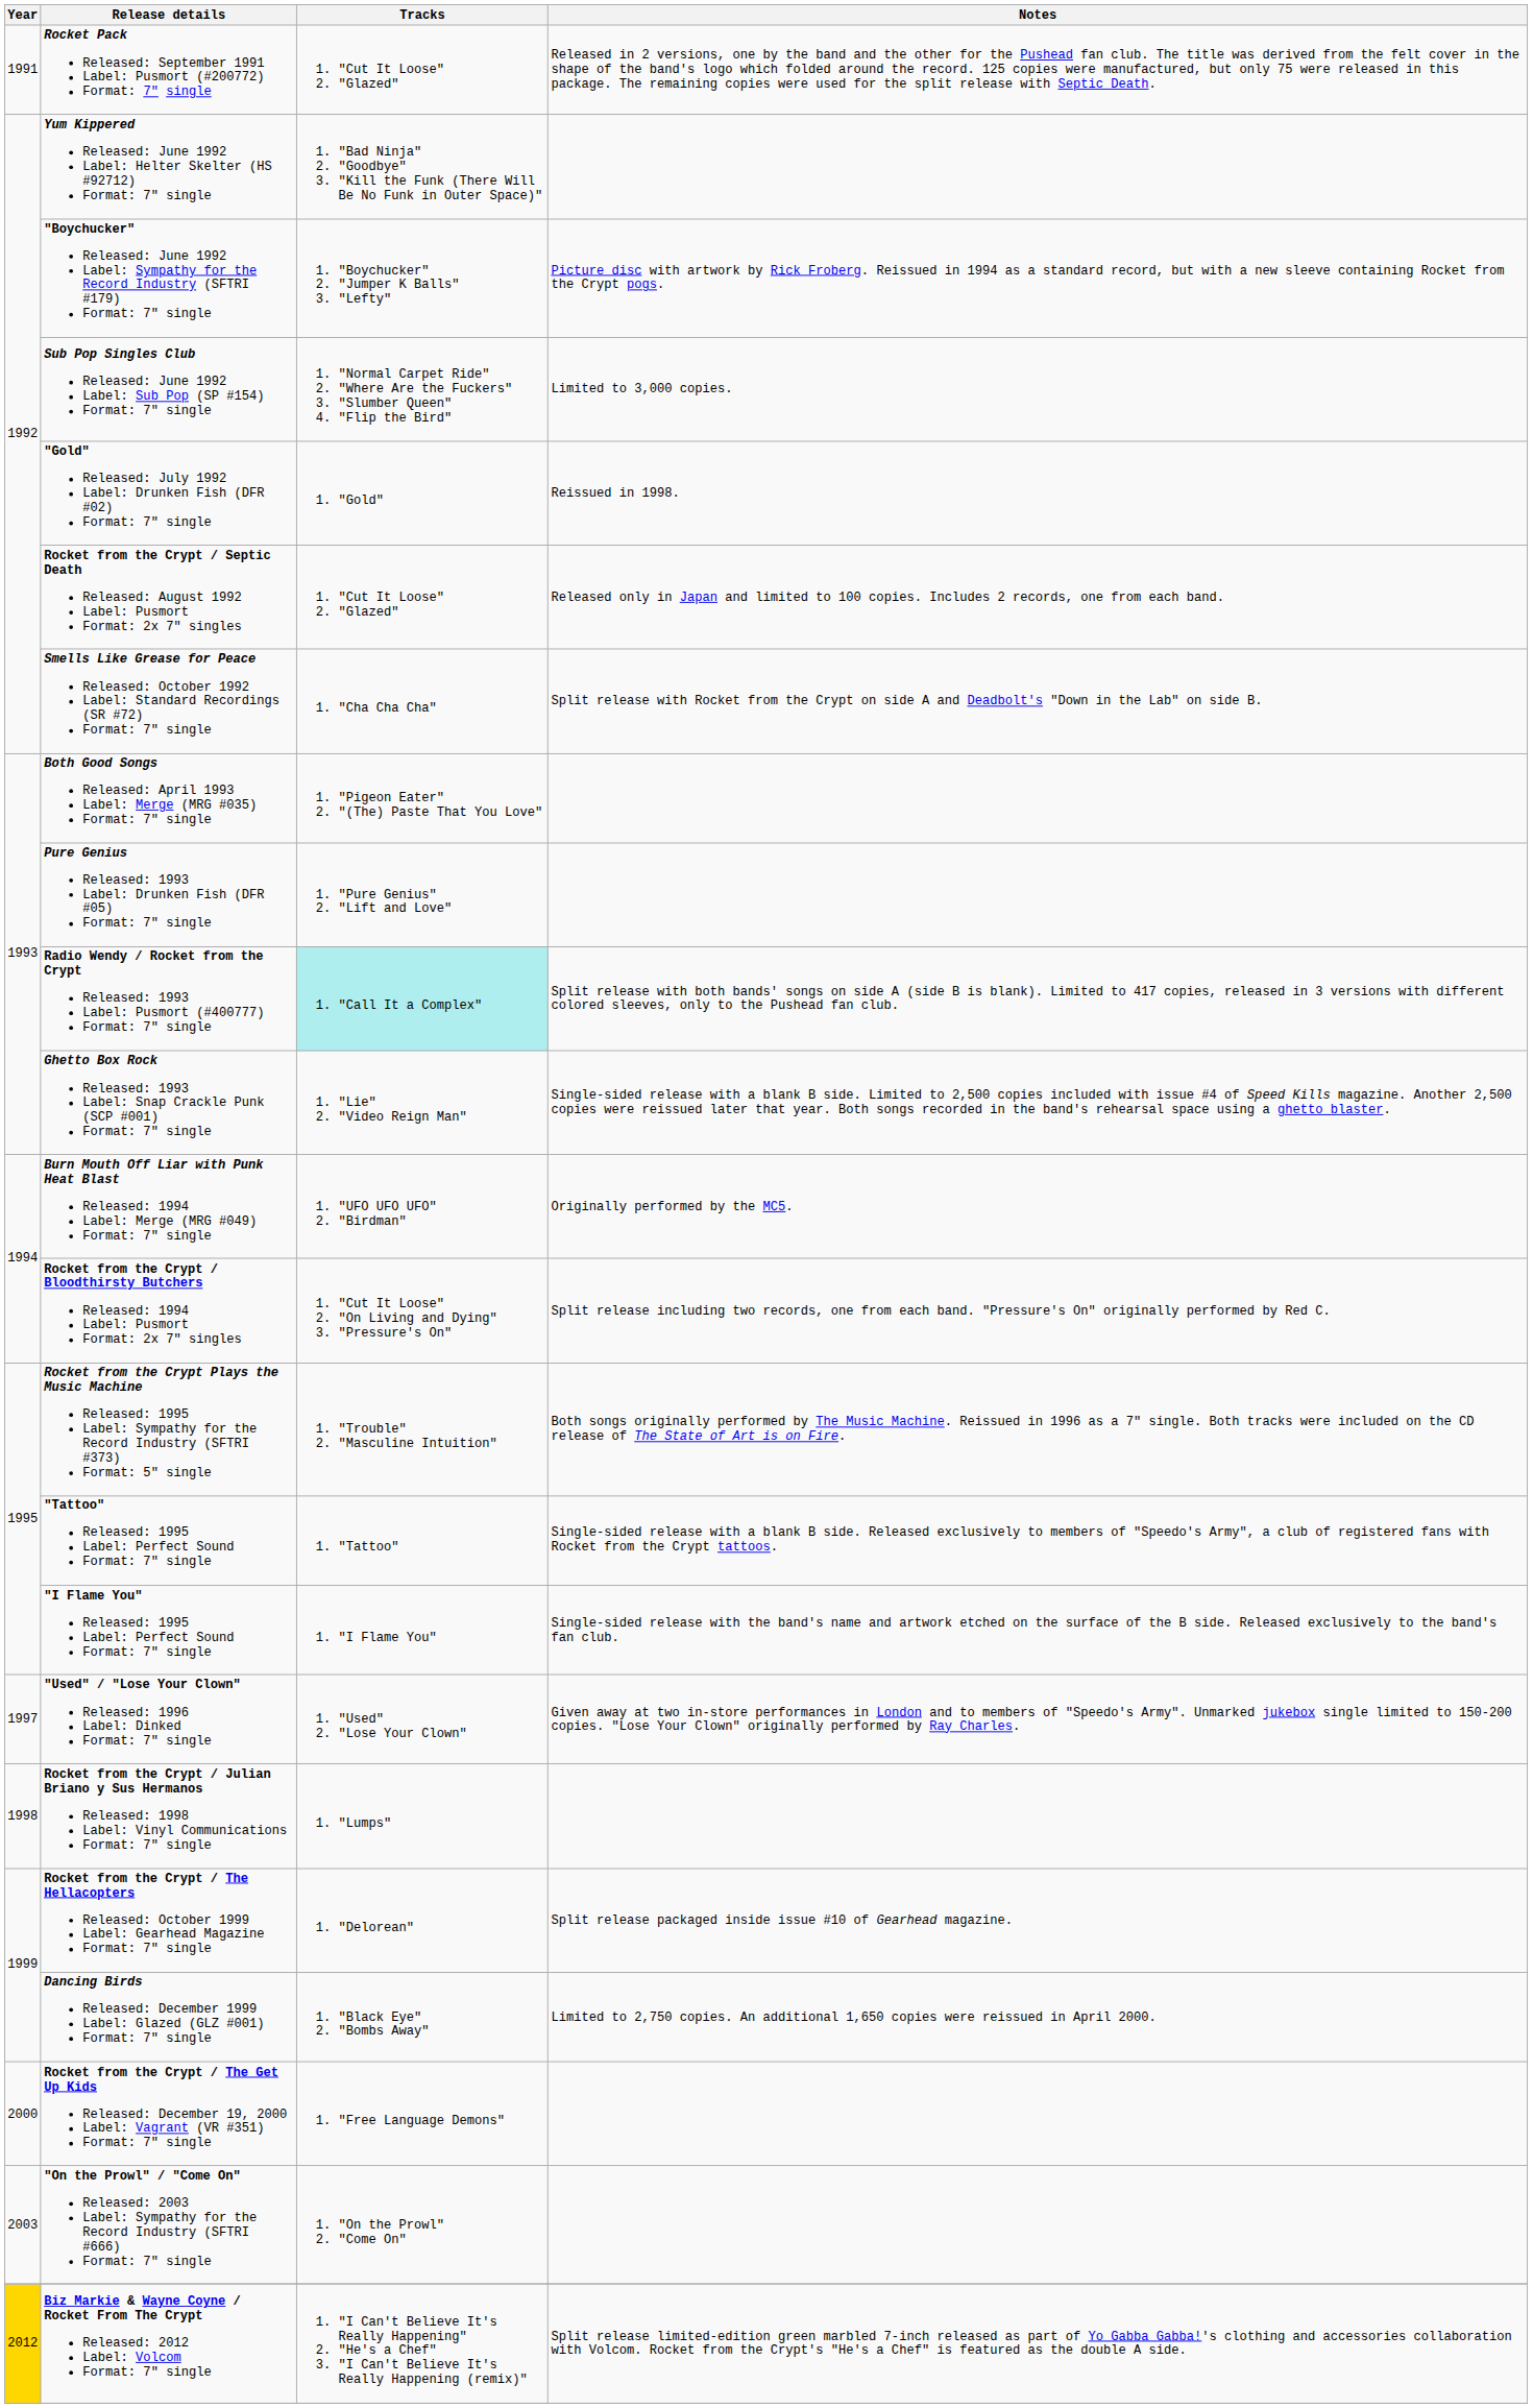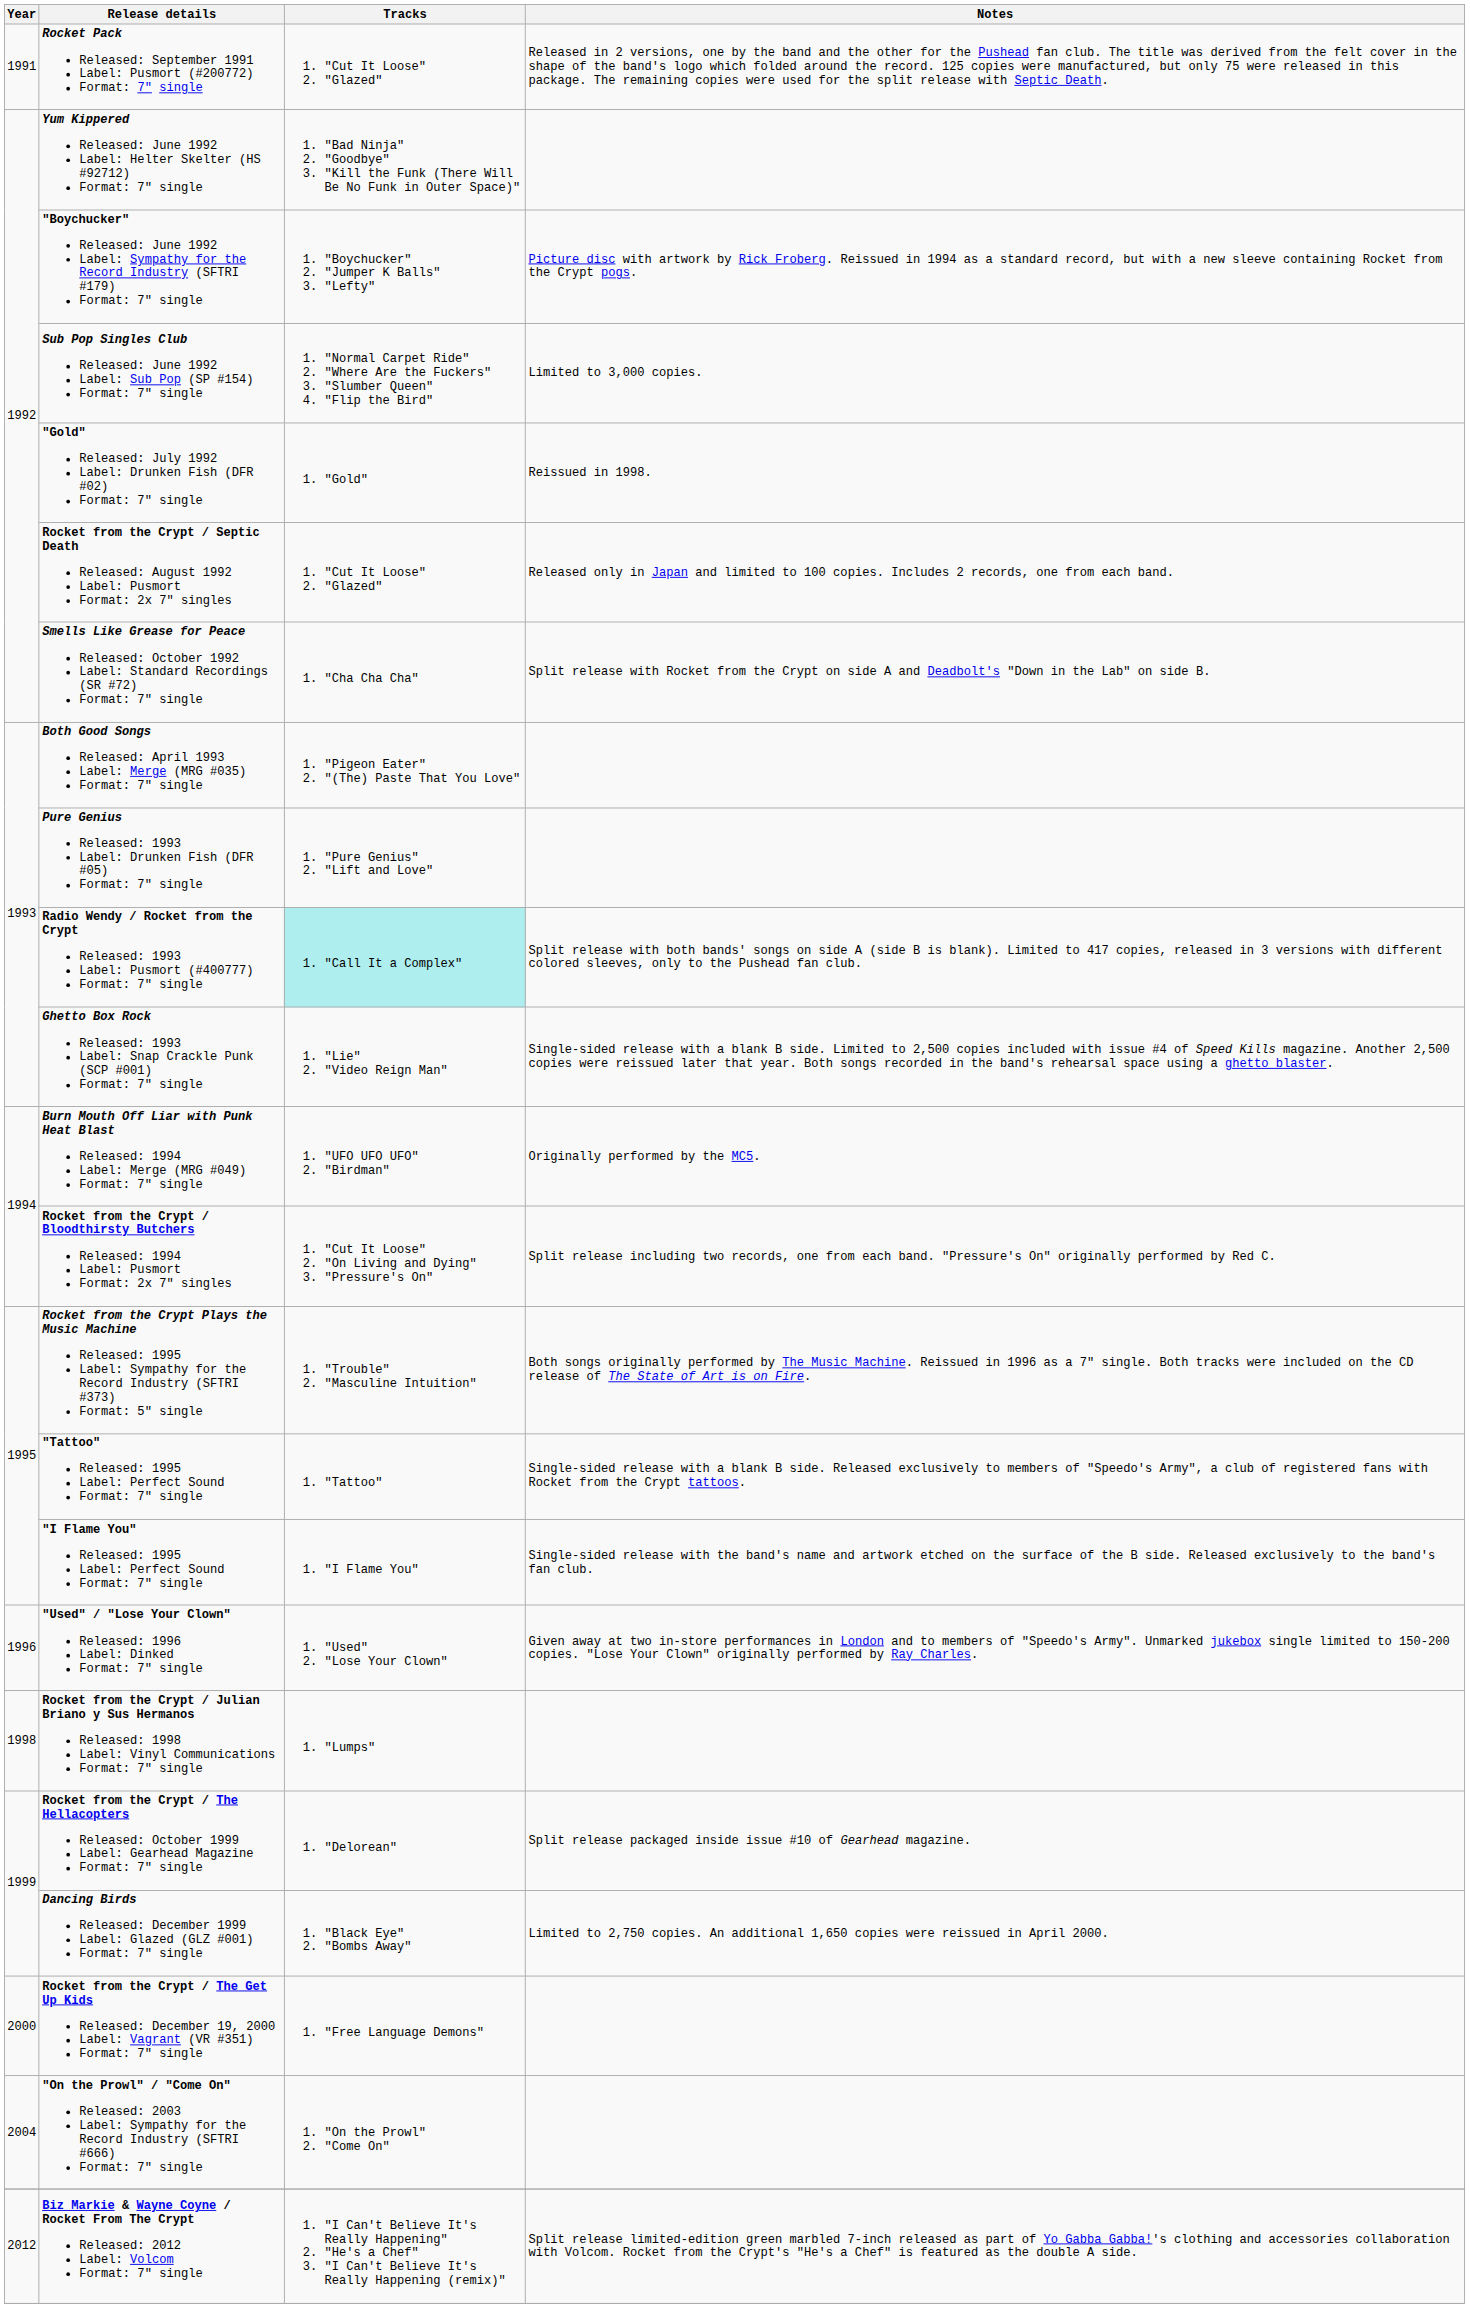row 18 | Year: 1997 -> 1996
row 23 | Year: 2003 -> 2004
row 24 | Year: gold background -> no background
